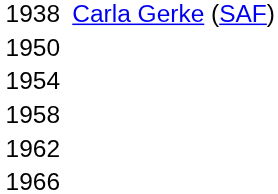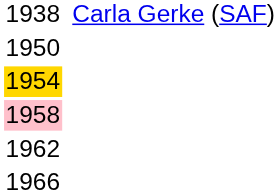1954 | column 1: no background -> gold background
1958 | column 1: no background -> pink background
